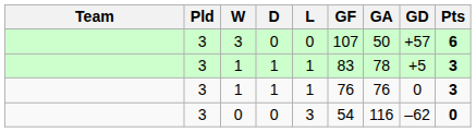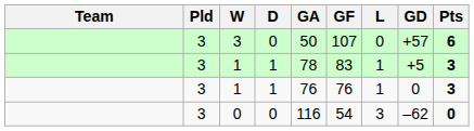columns swapped: L <-> GA
